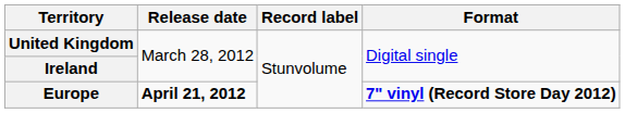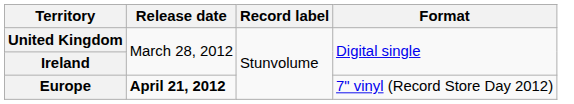Europe | Format: bold -> normal
